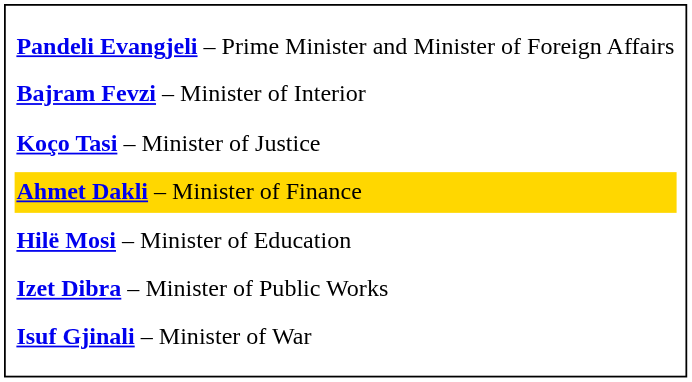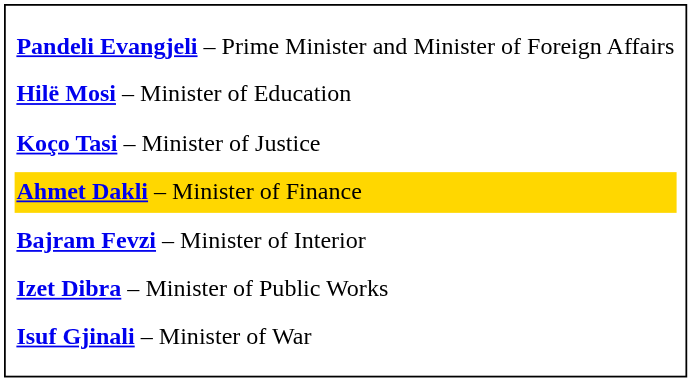row 2 | column 1: Bajram Fevzi – Minister of Interior -> Hilë Mosi – Minister of Education
row 5 | column 1: Hilë Mosi – Minister of Education -> Bajram Fevzi – Minister of Interior
